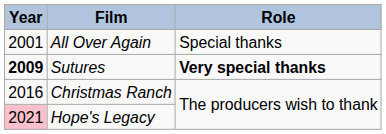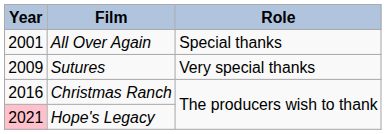Sutures | Year: bold -> normal
Sutures | Role: bold -> normal
